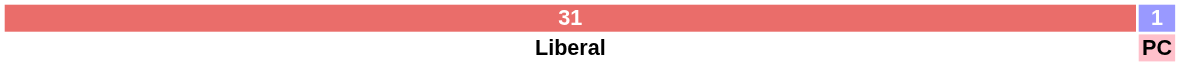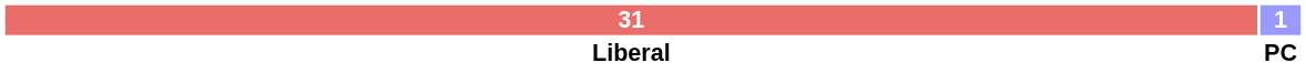Liberal | 1: pink background -> no background
